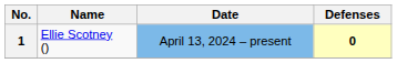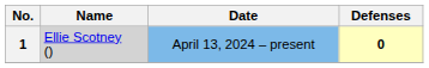1 | Name: no background -> lightgrey background
